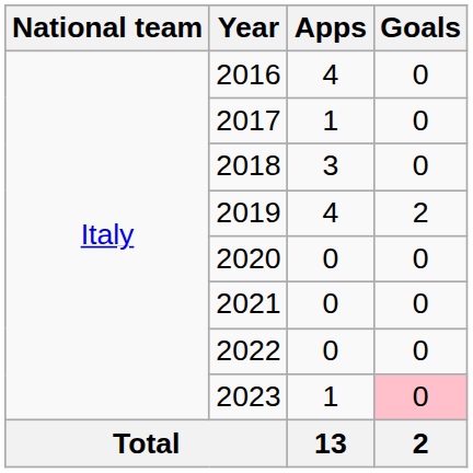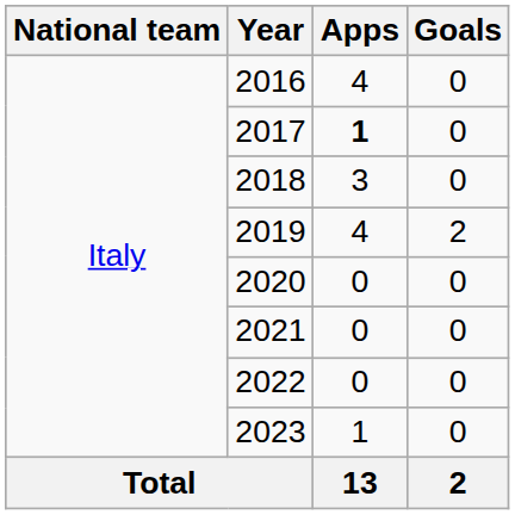2017 | Apps: normal -> bold
2023 | Goals: pink background -> no background
